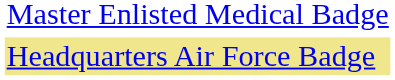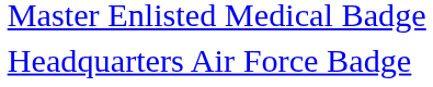row 2 | column 1: khaki background -> no background
